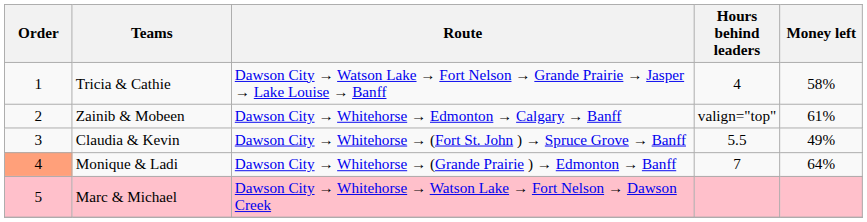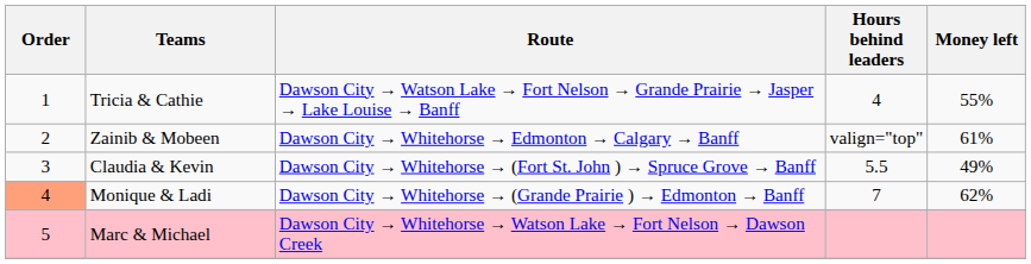Tricia & Cathie | Money left: 58% -> 55%
Monique & Ladi | Money left: 64% -> 62%
